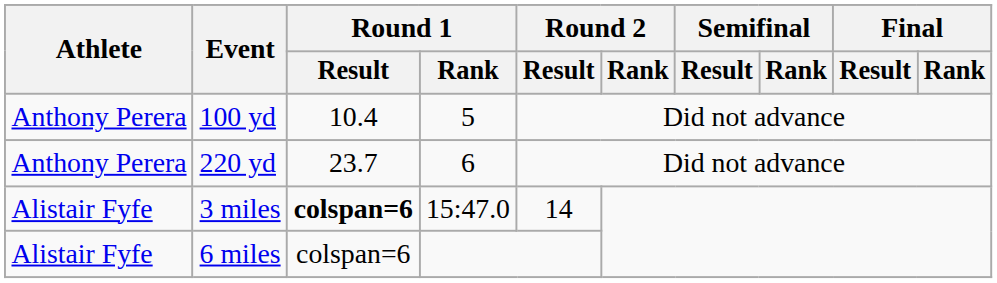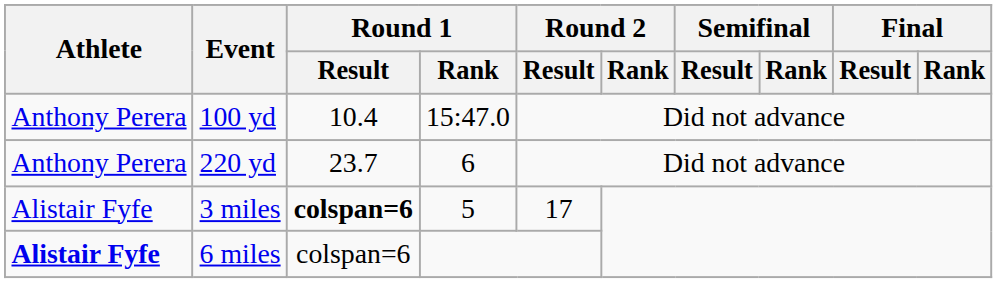100 yd | Round 1 / Rank: 5 -> 15:47.0
3 miles | Round 1 / Rank: 15:47.0 -> 5
3 miles | Round 2 / Result: 14 -> 17
6 miles | Athlete: normal -> bold
